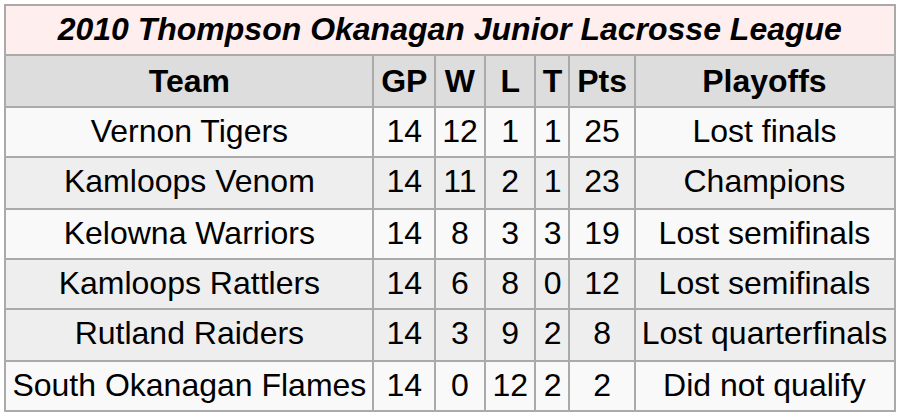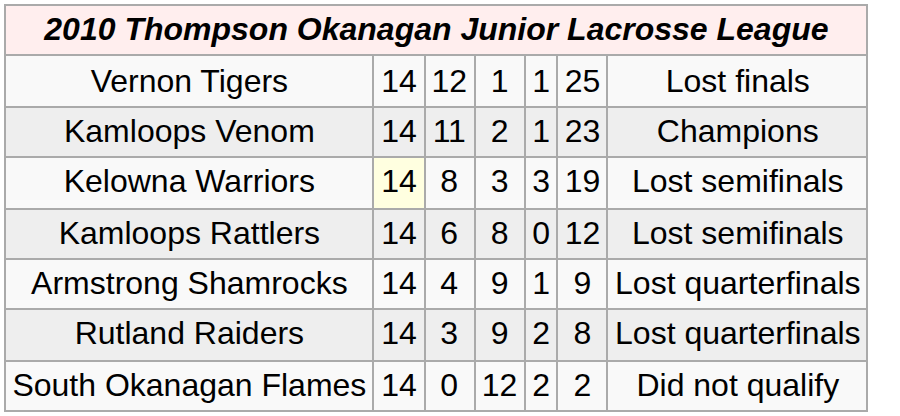- row: Team | GP | W | L | T | Pts | Playoffs
Kelowna Warriors | column 2: no background -> lightyellow background
+ row: Armstrong Shamrocks | 14 | 4 | 9 | 1 | 9 | Lost quarterfinals
